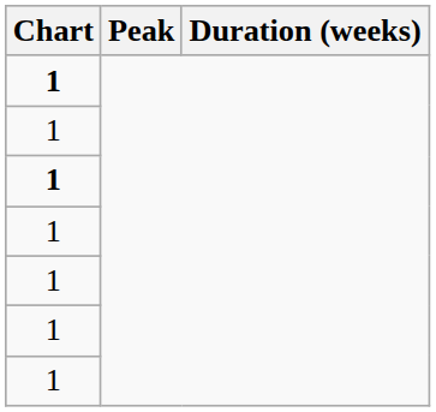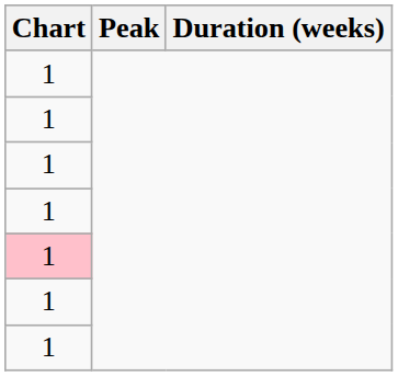row 2 | Chart: bold -> normal
row 4 | Chart: bold -> normal
row 6 | Chart: no background -> pink background
